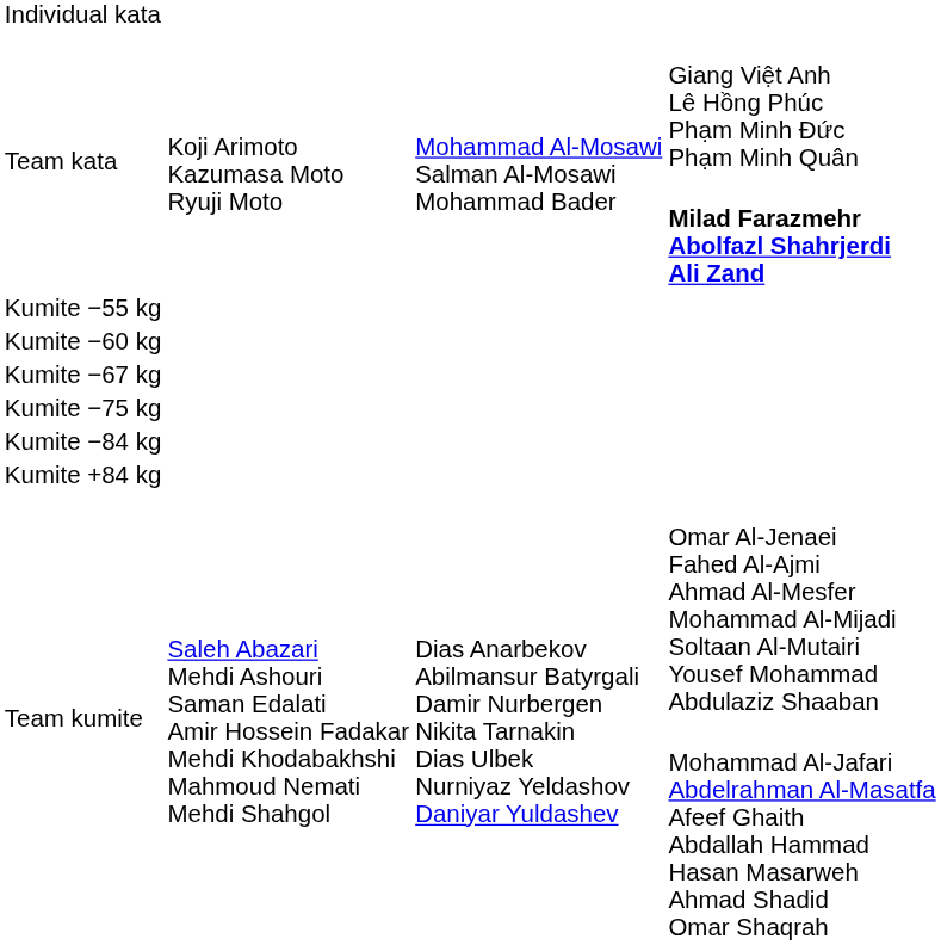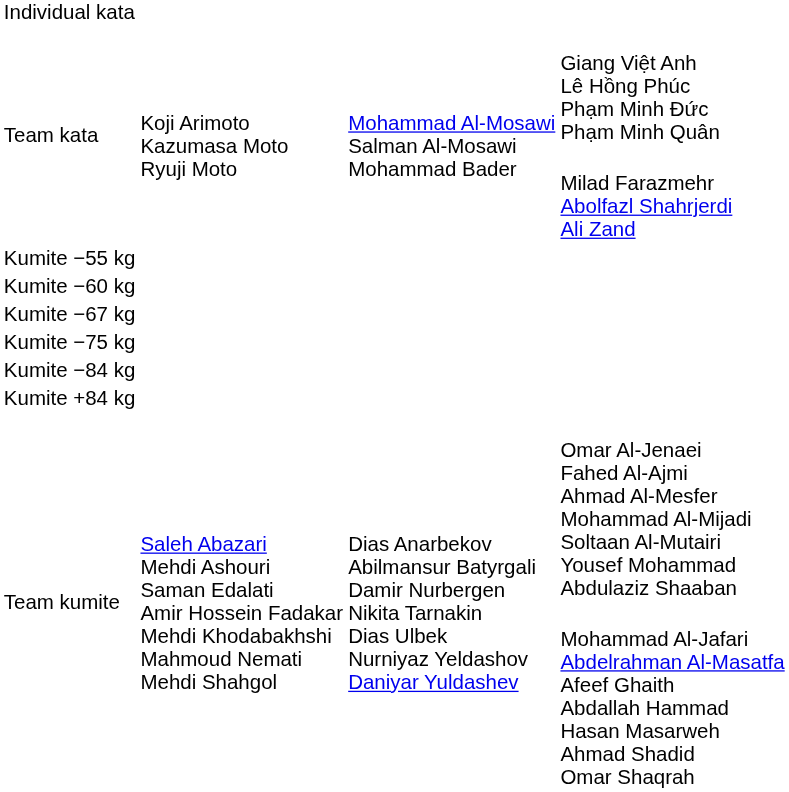Team kata / Milad Farazmehr Abolfazl Shahrjerdi Ali Zand | column 4: bold -> normal
